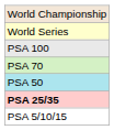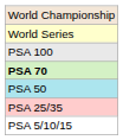row 4 | column 1: normal -> bold
row 6 | column 1: bold -> normal
